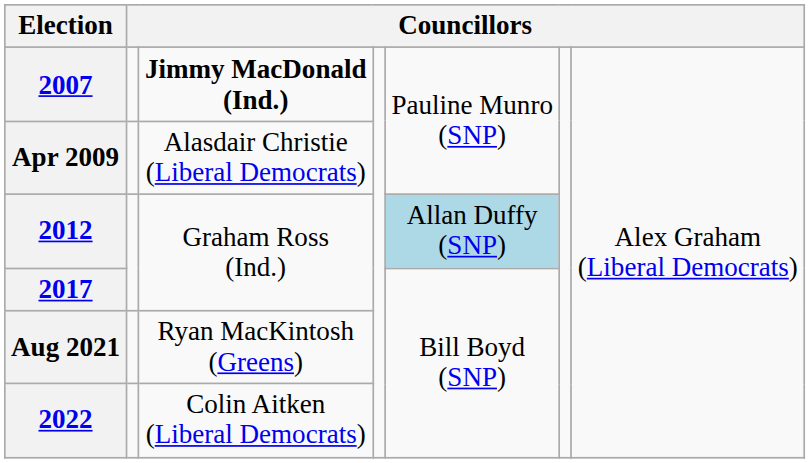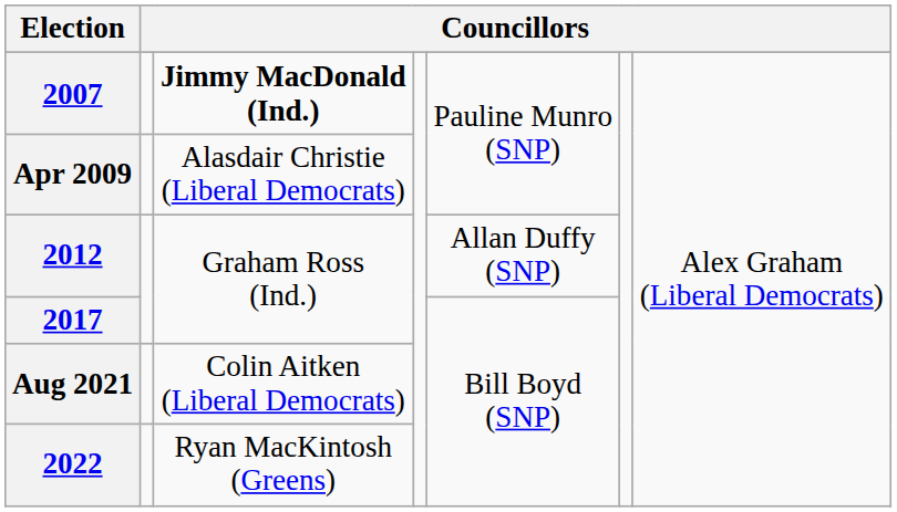2012 | column 5: lightblue background -> no background
Aug 2021 | column 3: Ryan MacKintosh (Greens) -> Colin Aitken (Liberal Democrats)
2022 | column 3: Colin Aitken (Liberal Democrats) -> Ryan MacKintosh (Greens)
